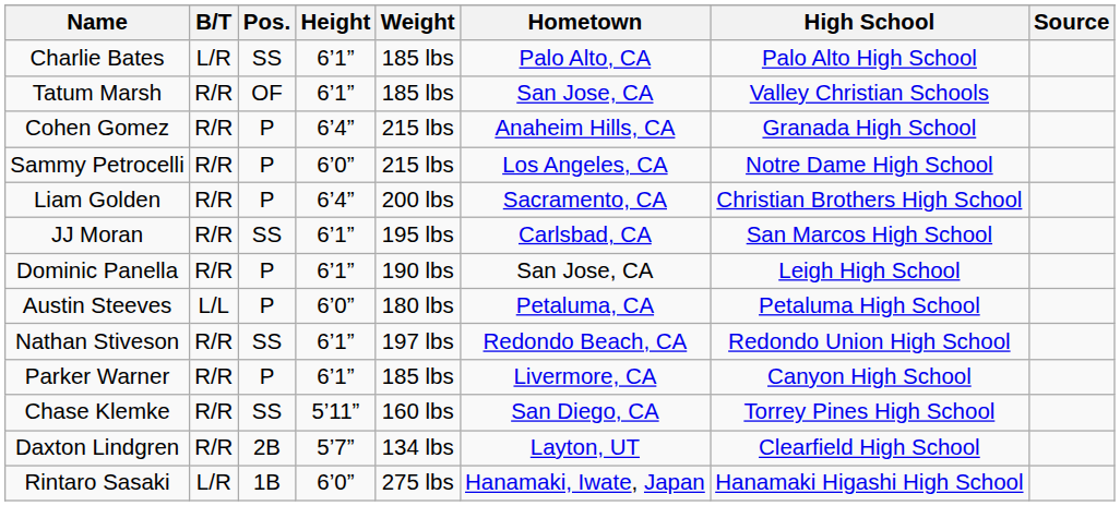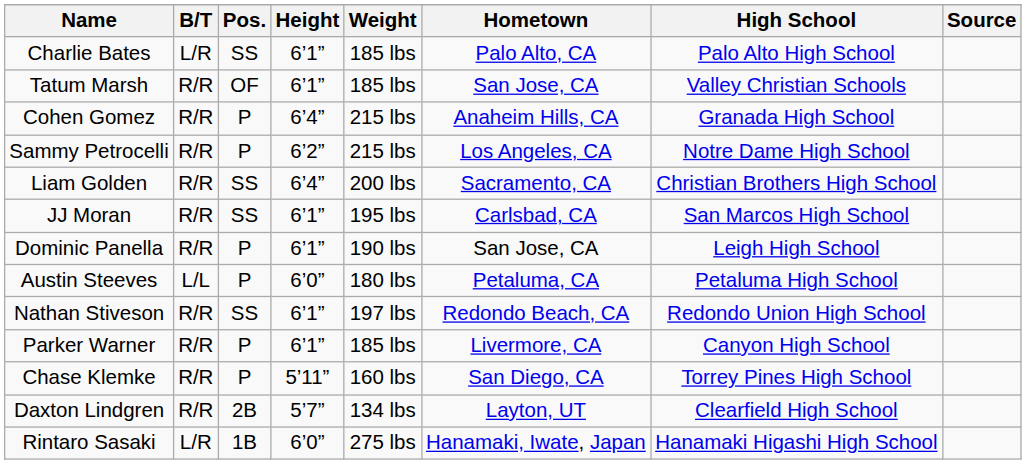Sammy Petrocelli | Height: 6’0” -> 6’2”
Liam Golden | Pos.: P -> SS
Chase Klemke | Pos.: SS -> P
